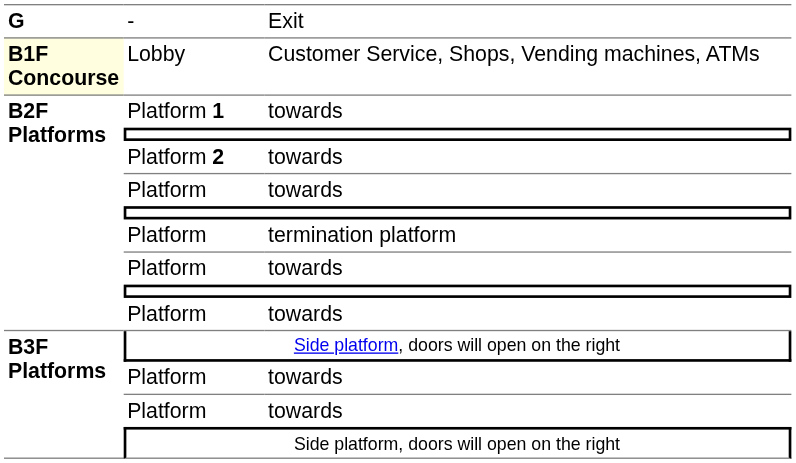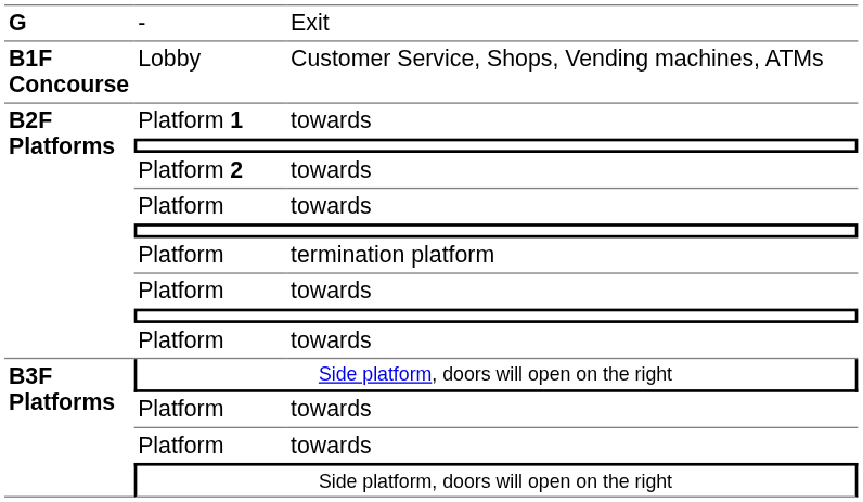Lobby | column 1: lightyellow background -> no background
